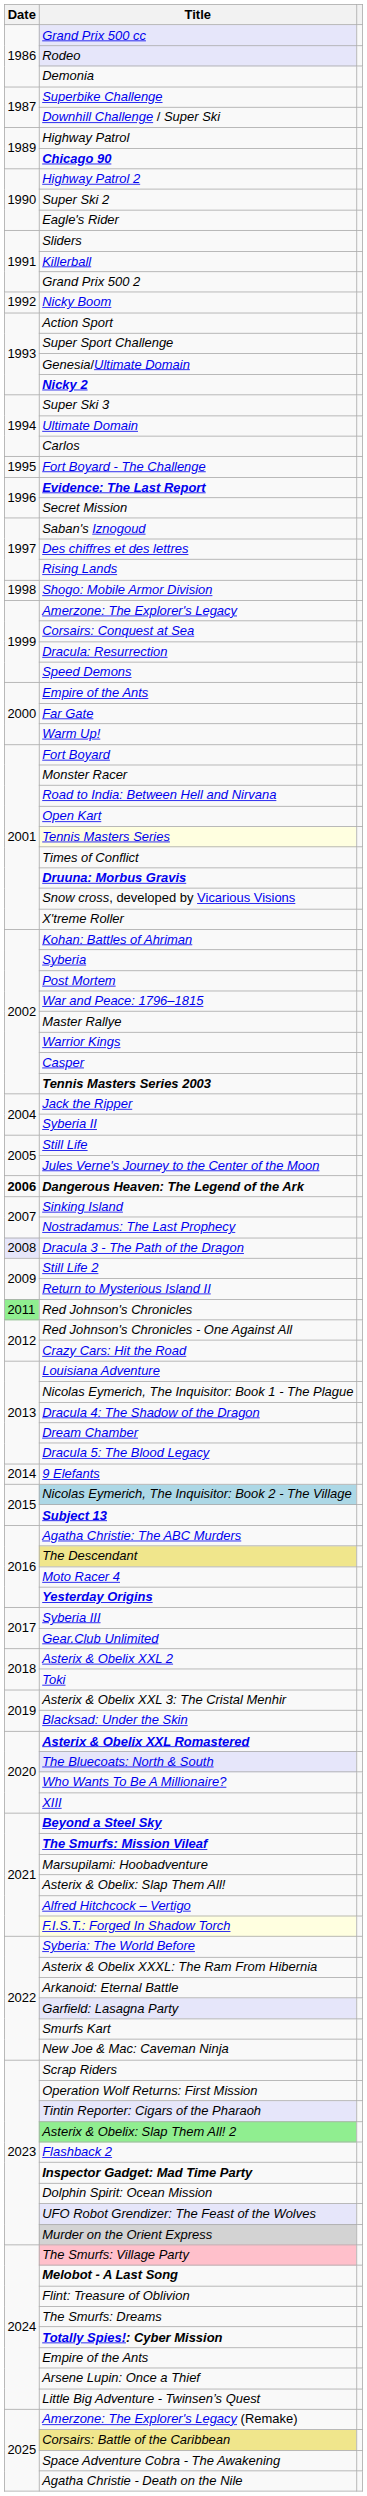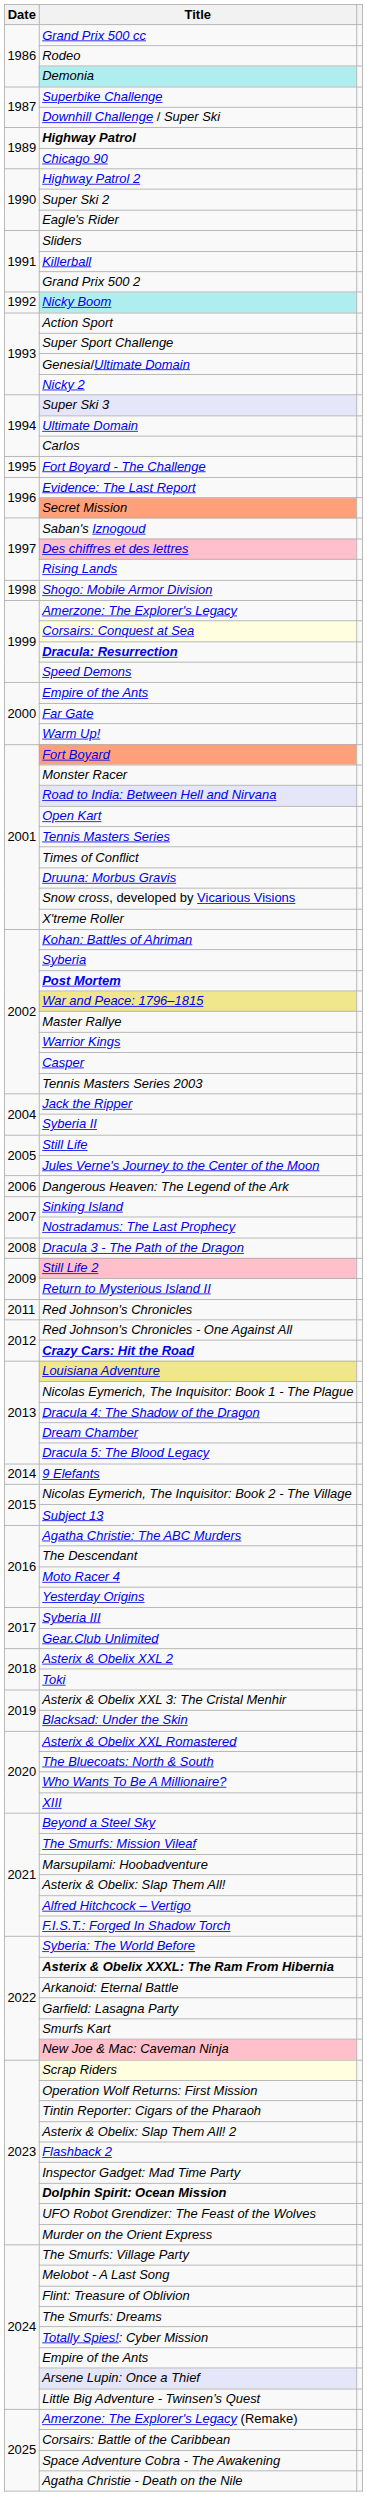Grand Prix 500 cc | Title: lavender background -> no background
Rodeo | Title: lavender background -> no background
Demonia | Title: no background -> paleturquoise background
Highway Patrol | Title: normal -> bold
Chicago 90 | Title: bold -> normal
Nicky Boom | Title: no background -> paleturquoise background
Nicky 2 | Title: bold -> normal
Super Ski 3 | Title: no background -> lavender background
Evidence: The Last Report | Title: bold -> normal
Secret Mission | Title: no background -> lightsalmon background
Des chiffres et des lettres | Title: no background -> pink background
Corsairs: Conquest at Sea | Title: no background -> lightyellow background
Dracula: Resurrection | Title: normal -> bold
Fort Boyard | Title: no background -> lightsalmon background
Road to India: Between Hell and Nirvana | Title: no background -> lavender background
Tennis Masters Series | Title: lightyellow background -> no background
Druuna: Morbus Gravis | Title: bold -> normal
Post Mortem | Title: normal -> bold
War and Peace: 1796–1815 | Title: no background -> khaki background
Tennis Masters Series 2003 | Title: bold -> normal
Dangerous Heaven: The Legend of the Ark | Date: bold -> normal
Dangerous Heaven: The Legend of the Ark | Title: bold -> normal
Dracula 3 - The Path of the Dragon | Date: lavender background -> no background
Still Life 2 | Title: no background -> pink background
Red Johnson's Chronicles | Date: lightgreen background -> no background
Crazy Cars: Hit the Road | Title: normal -> bold
Louisiana Adventure | Title: no background -> khaki background
Nicolas Eymerich, The Inquisitor: Book 2 - The Village | Title: lightblue background -> no background
Subject 13 | Title: bold -> normal
The Descendant | Title: khaki background -> no background
Yesterday Origins | Title: bold -> normal
Asterix & Obelix XXL Romastered | Title: bold -> normal
The Bluecoats: North & South | Title: lavender background -> no background
Beyond a Steel Sky | Title: bold -> normal
The Smurfs: Mission Vileaf | Title: bold -> normal
F.I.S.T.: Forged In Shadow Torch | Title: lightyellow background -> no background
Asterix & Obelix XXXL: The Ram From Hibernia | Title: normal -> bold
Garfield: Lasagna Party | Title: lavender background -> no background
New Joe & Mac: Caveman Ninja | Title: no background -> pink background
Scrap Riders | Title: no background -> lightyellow background
Tintin Reporter: Cigars of the Pharaoh | Title: lavender background -> no background
Asterix & Obelix: Slap Them All! 2 | Title: lightgreen background -> no background
Inspector Gadget: Mad Time Party | Title: bold -> normal
Dolphin Spirit: Ocean Mission | Title: normal -> bold
UFO Robot Grendizer: The Feast of the Wolves | Title: lavender background -> no background
Murder on the Orient Express | Title: lightgrey background -> no background
The Smurfs: Village Party | Title: pink background -> no background
Melobot - A Last Song | Title: bold -> normal
Totally Spies!: Cyber Mission | Title: bold -> normal
Arsene Lupin: Once a Thief | Title: no background -> lavender background
Corsairs: Battle of the Caribbean | Title: khaki background -> no background
